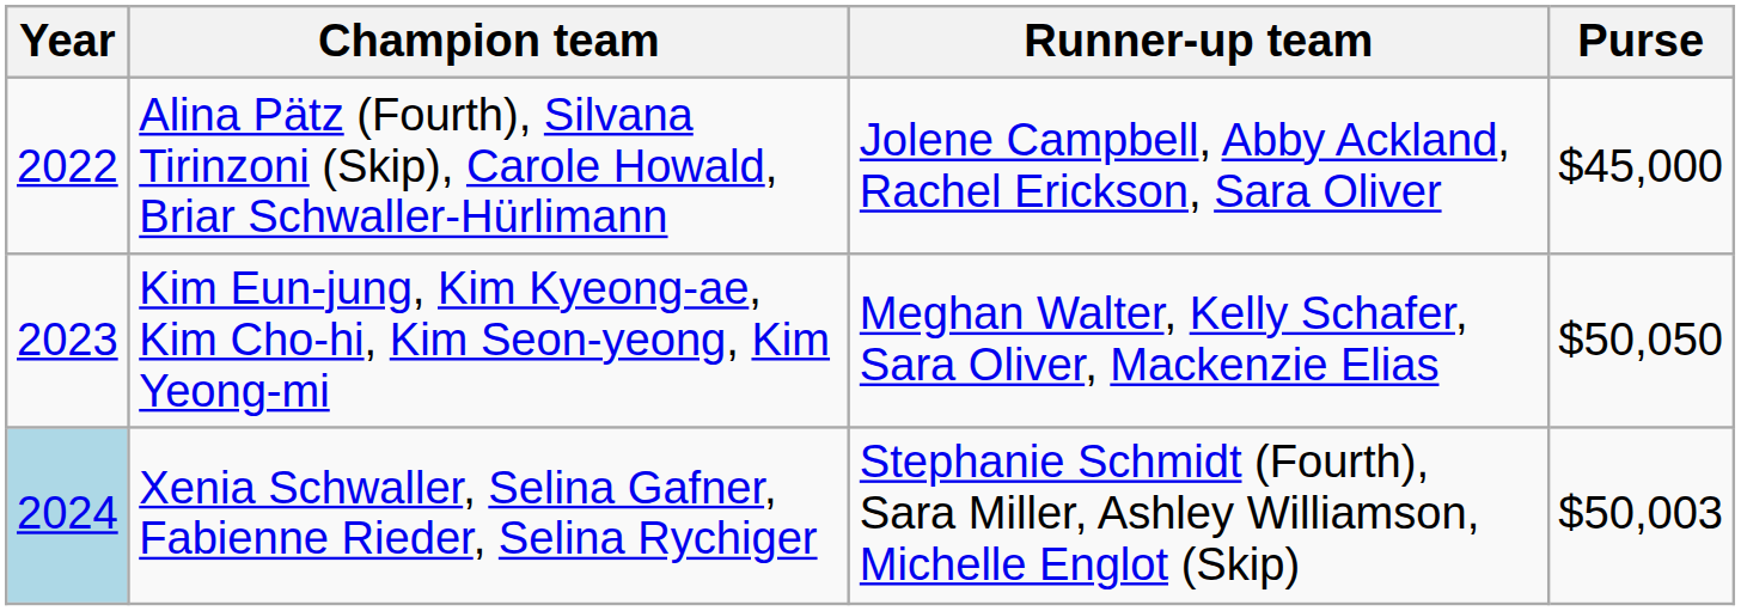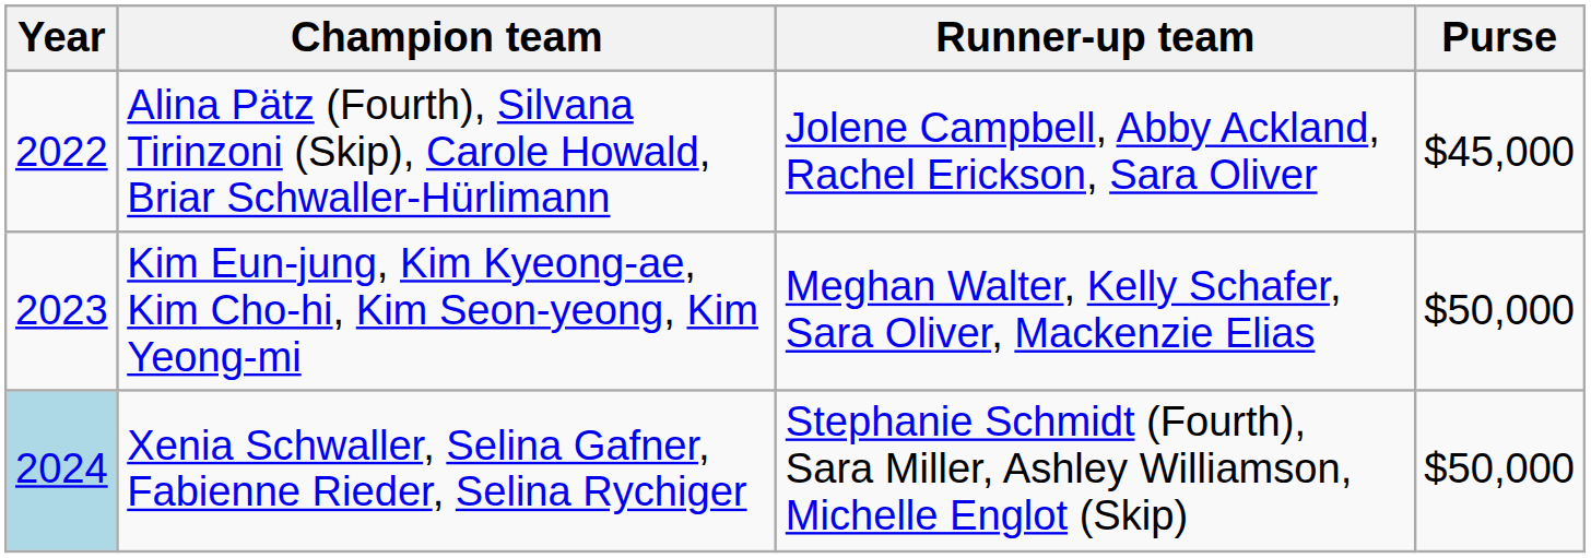row 3 | Purse: $50,050 -> $50,000
row 4 | Purse: $50,003 -> $50,000
